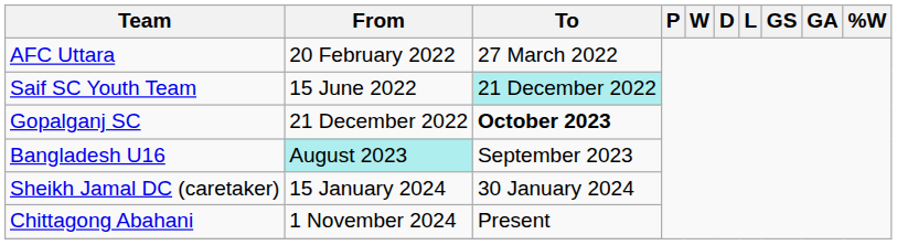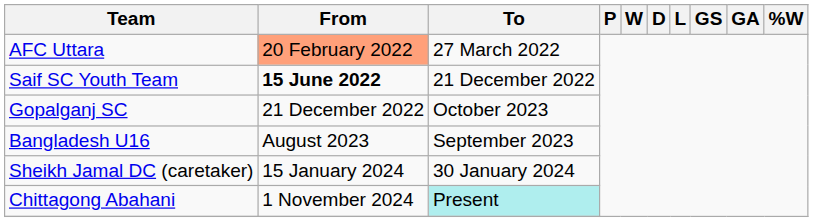AFC Uttara | From: no background -> lightsalmon background
Saif SC Youth Team | From: normal -> bold
Saif SC Youth Team | To: paleturquoise background -> no background
Gopalganj SC | To: bold -> normal
Bangladesh U16 | From: paleturquoise background -> no background
Chittagong Abahani | To: no background -> paleturquoise background
